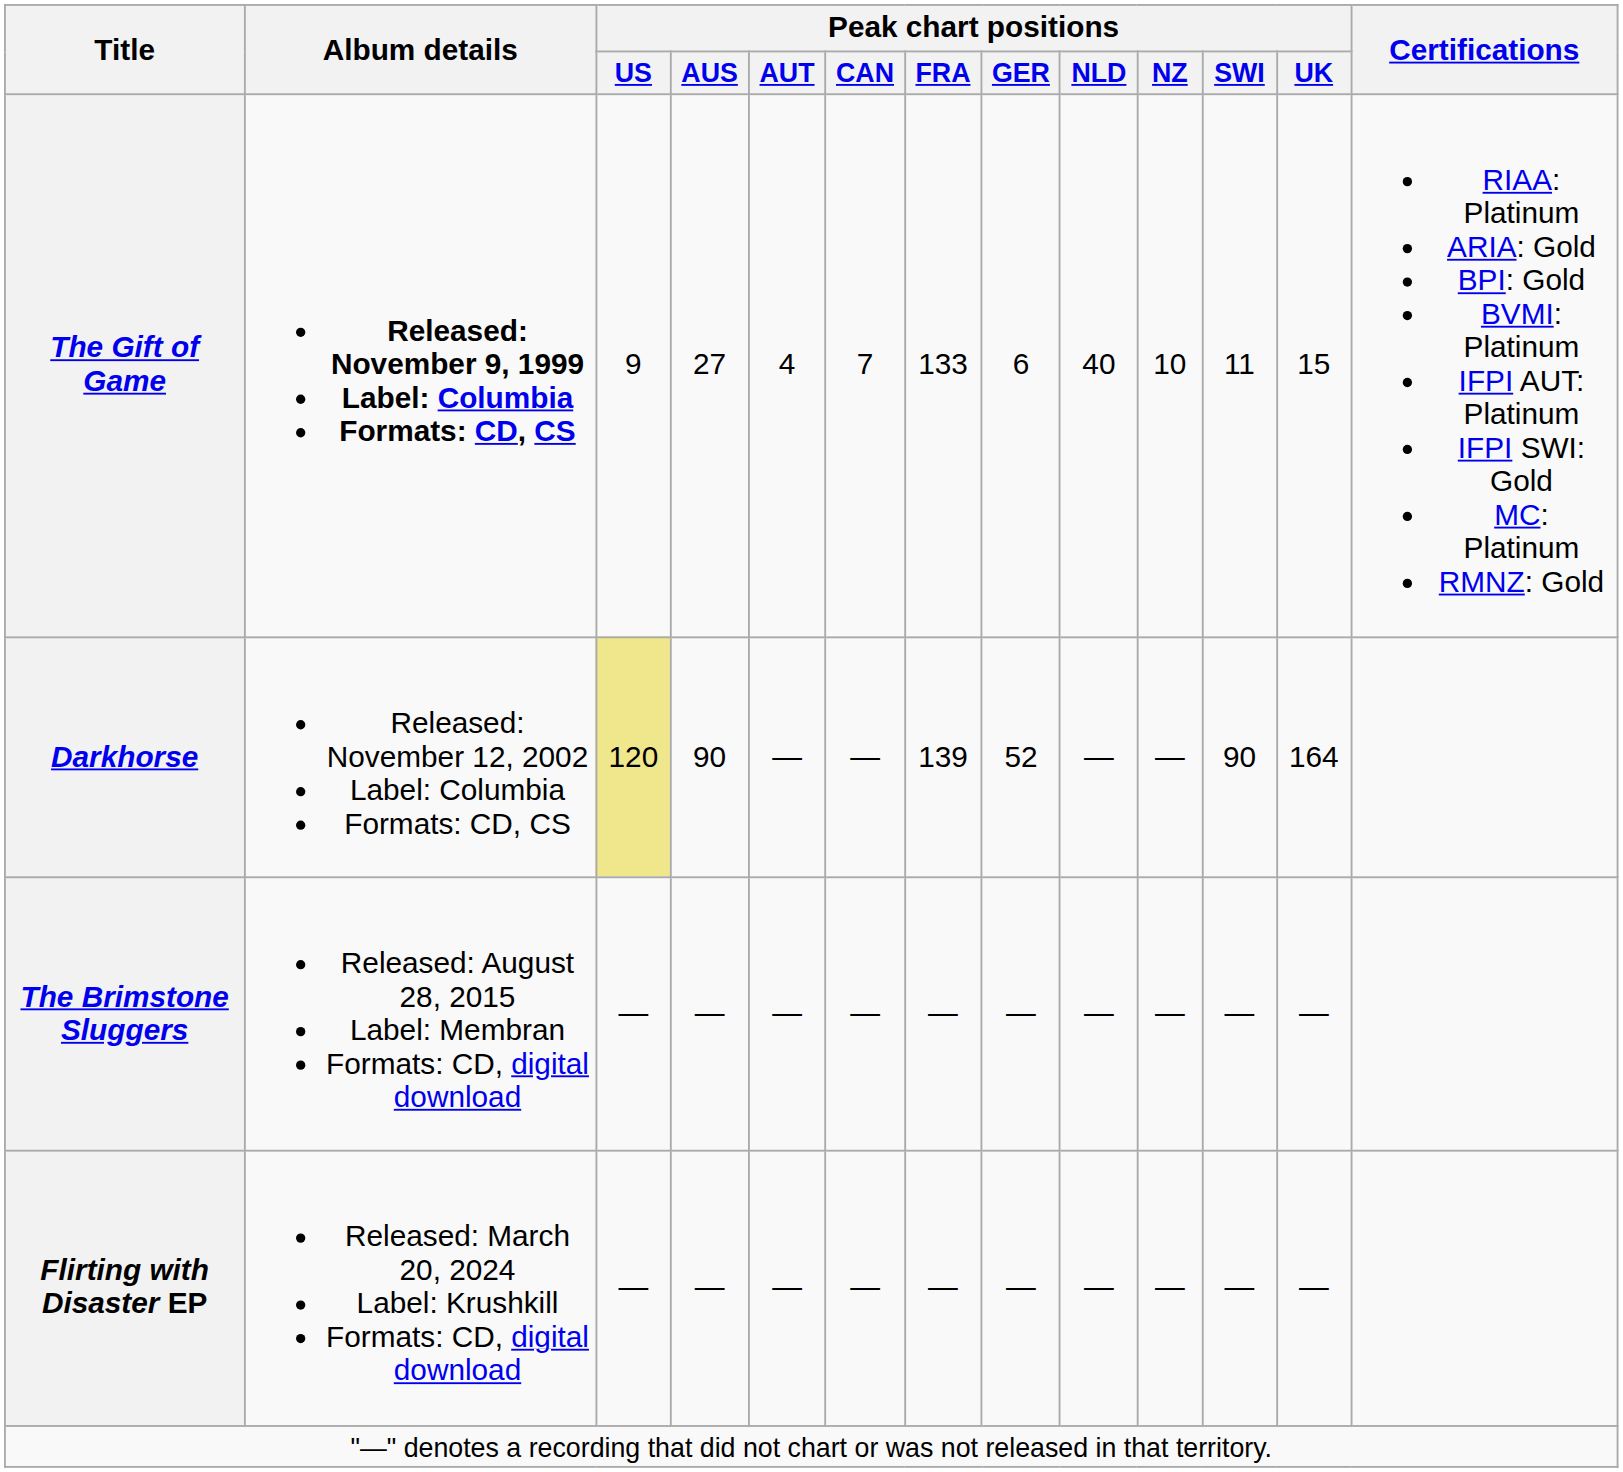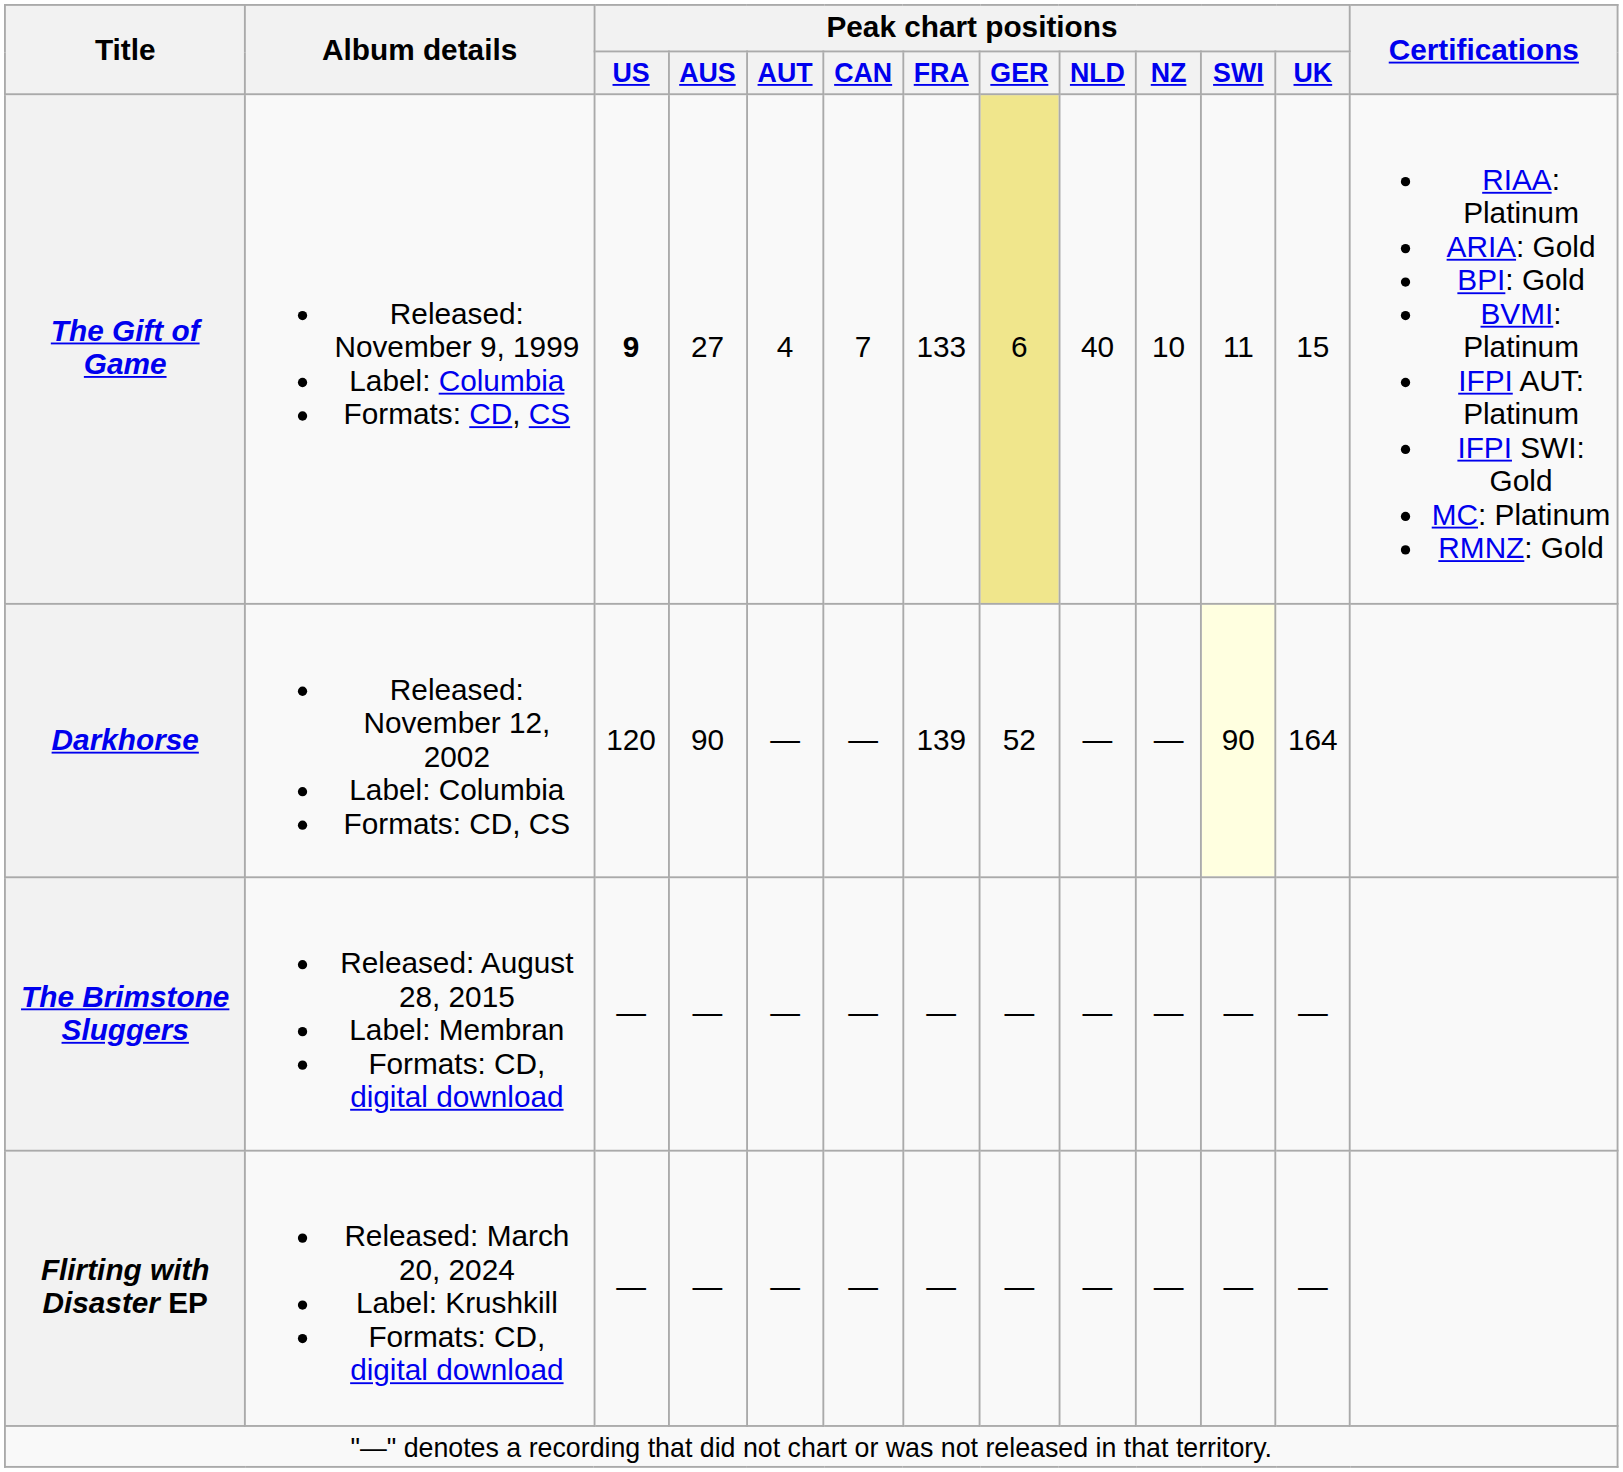The Gift of Game | Album details: bold -> normal
The Gift of Game | Peak chart positions / US: normal -> bold
The Gift of Game | Peak chart positions / GER: no background -> khaki background
Darkhorse | Peak chart positions / US: khaki background -> no background
Darkhorse | Peak chart positions / SWI: no background -> lightyellow background
